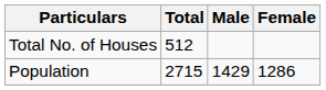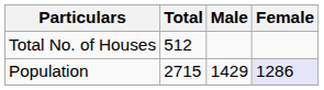Population | Female: no background -> lavender background
